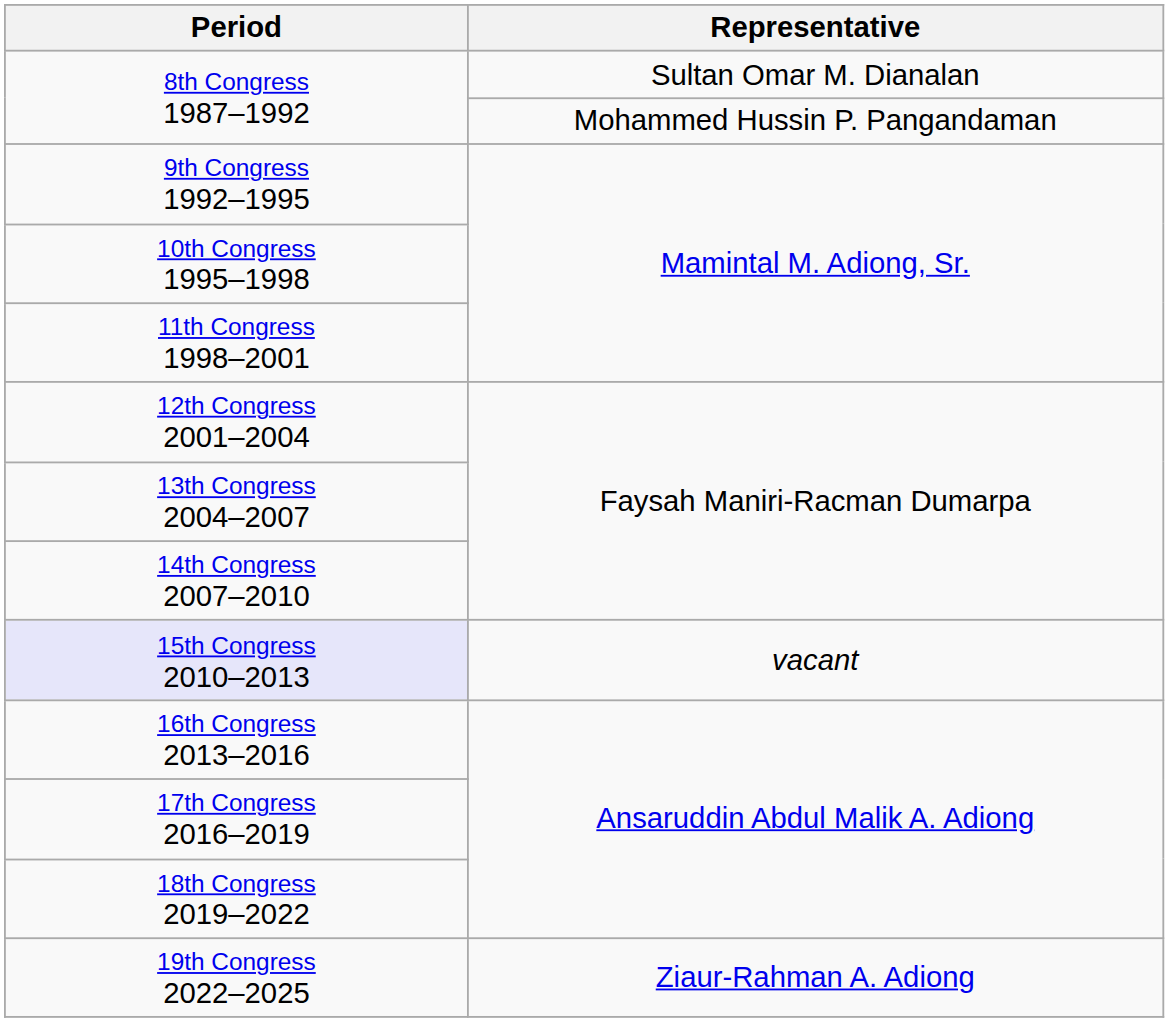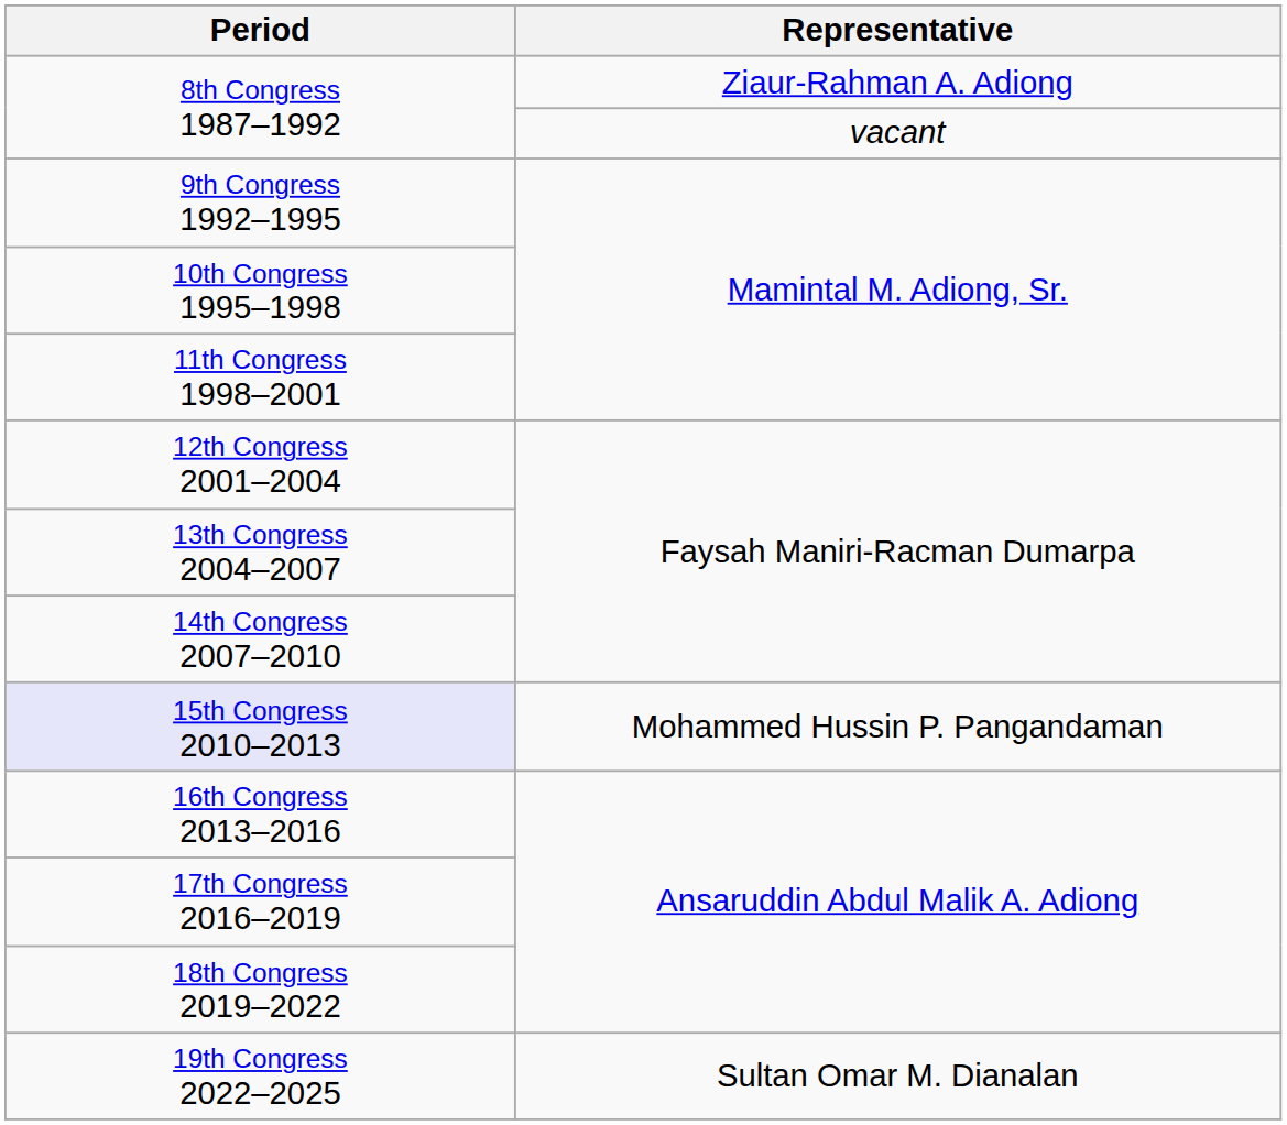row 2 | Representative: Sultan Omar M. Dianalan -> Ziaur-Rahman A. Adiong
row 3 | Representative: Mohammed Hussin P. Pangandaman -> vacant
row 10 | Representative: vacant -> Mohammed Hussin P. Pangandaman
row 14 | Representative: Ziaur-Rahman A. Adiong -> Sultan Omar M. Dianalan
